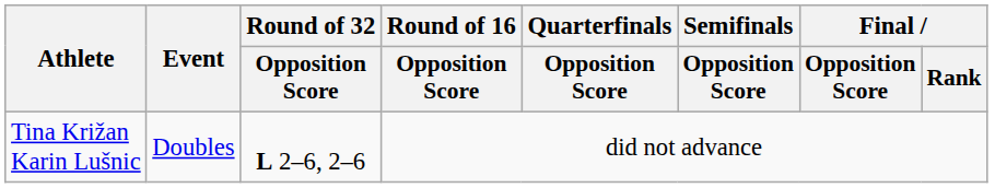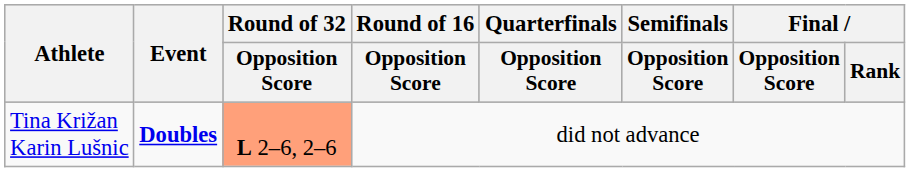Tina Križan Karin Lušnic | Event: normal -> bold
Tina Križan Karin Lušnic | Round of 32 / Opposition Score: no background -> lightsalmon background
